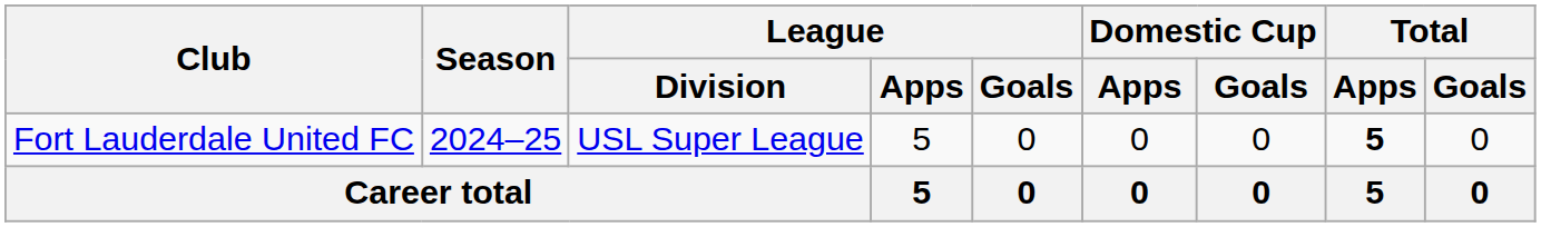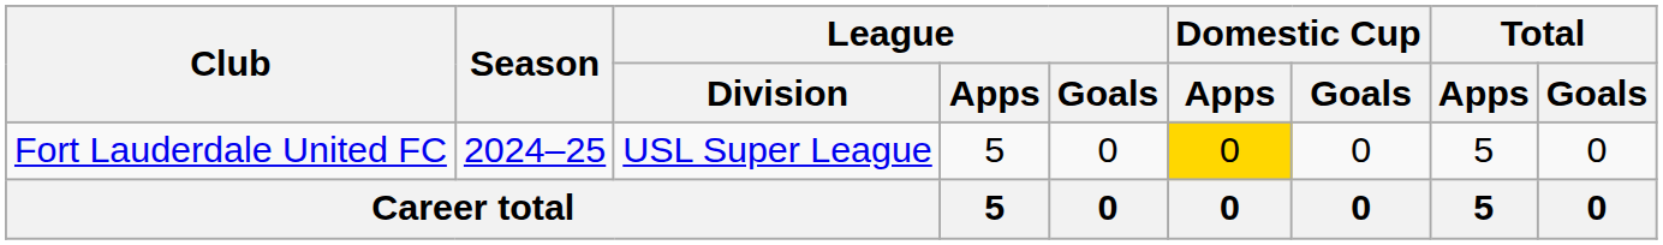Fort Lauderdale United FC | Domestic Cup / Apps: no background -> gold background
Fort Lauderdale United FC | Total / Apps: bold -> normal
